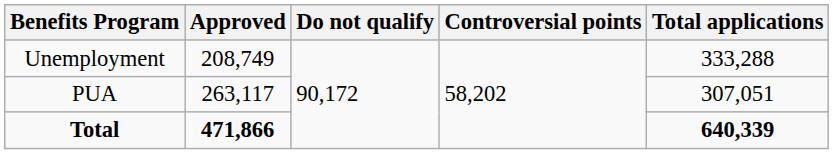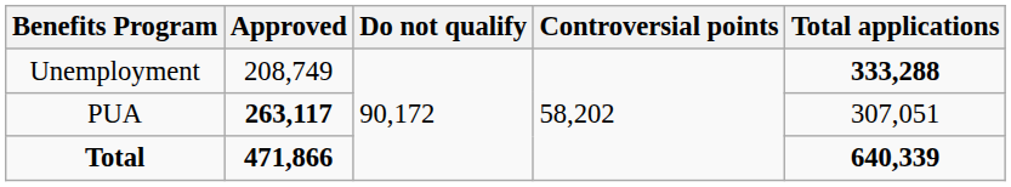Unemployment | Total applications: normal -> bold
PUA | Approved: normal -> bold
